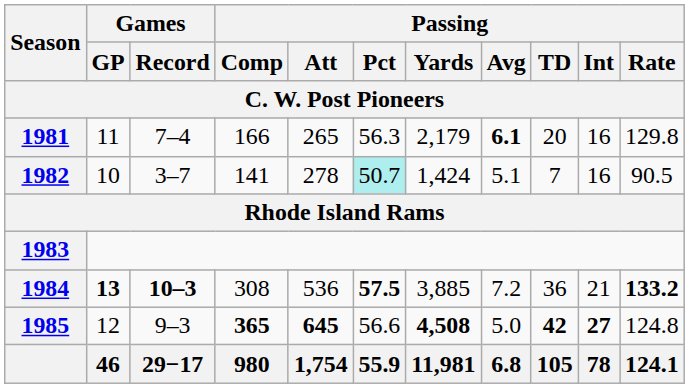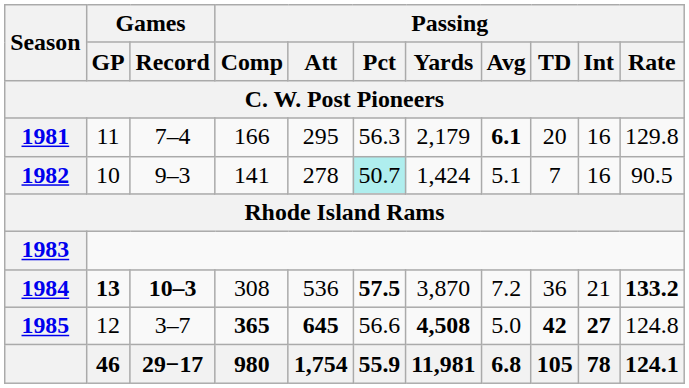1981 | Passing / Att: 265 -> 295
1982 | Games / Record: 3–7 -> 9–3
1984 | Passing / Yards: 3,885 -> 3,870
1985 | Games / Record: 9–3 -> 3–7
